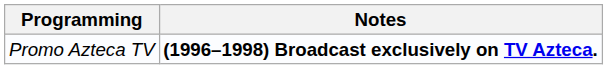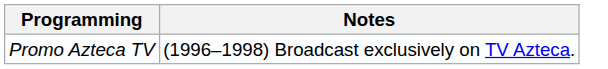Promo Azteca TV | Notes: bold -> normal
